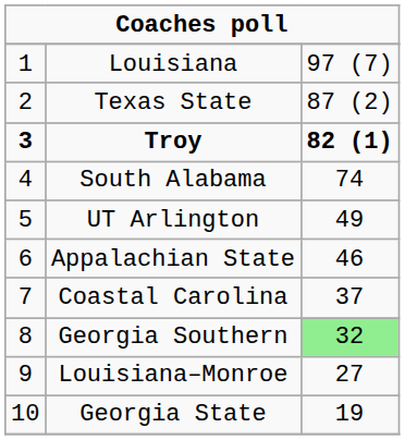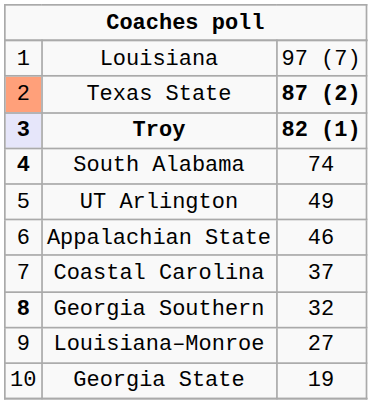Texas State | column 1: no background -> lightsalmon background
Texas State | column 3: normal -> bold
Troy | column 1: no background -> lavender background
South Alabama | column 1: normal -> bold
Georgia Southern | column 1: normal -> bold
Georgia Southern | column 3: lightgreen background -> no background
